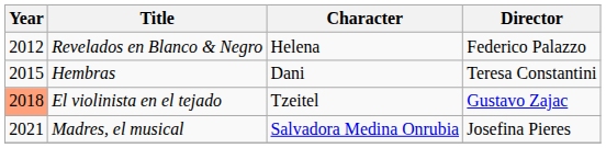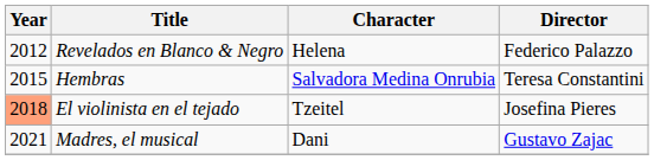Hembras | Character: Dani -> Salvadora Medina Onrubia
El violinista en el tejado | Director: Gustavo Zajac -> Josefina Pieres
Madres, el musical | Character: Salvadora Medina Onrubia -> Dani
Madres, el musical | Director: Josefina Pieres -> Gustavo Zajac
